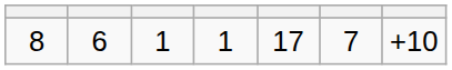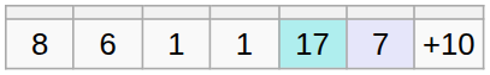8 | column 5: no background -> paleturquoise background
8 | column 6: no background -> lavender background
